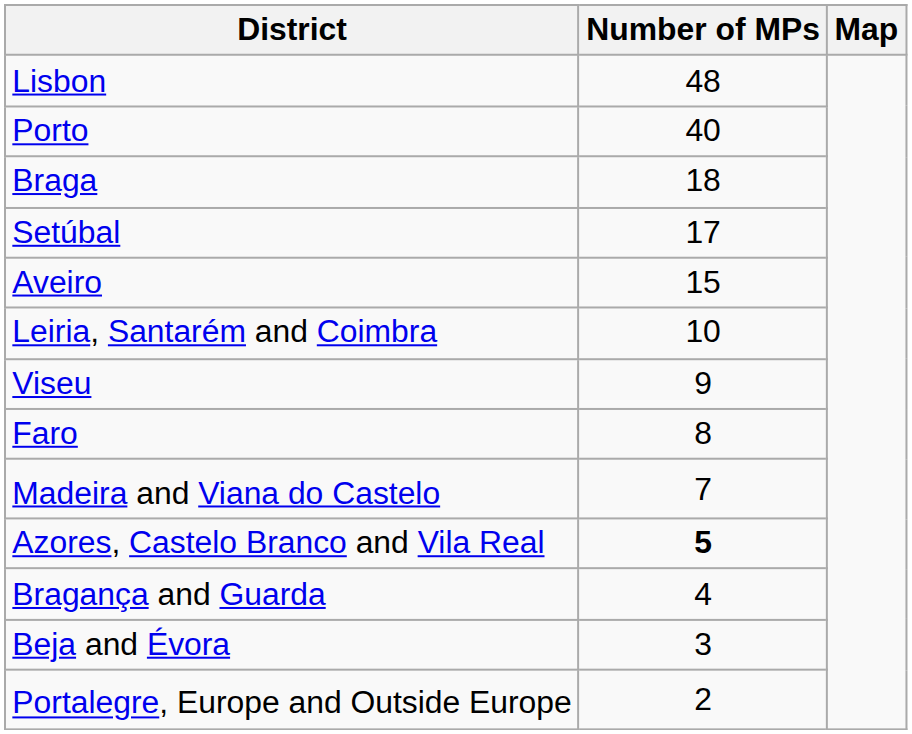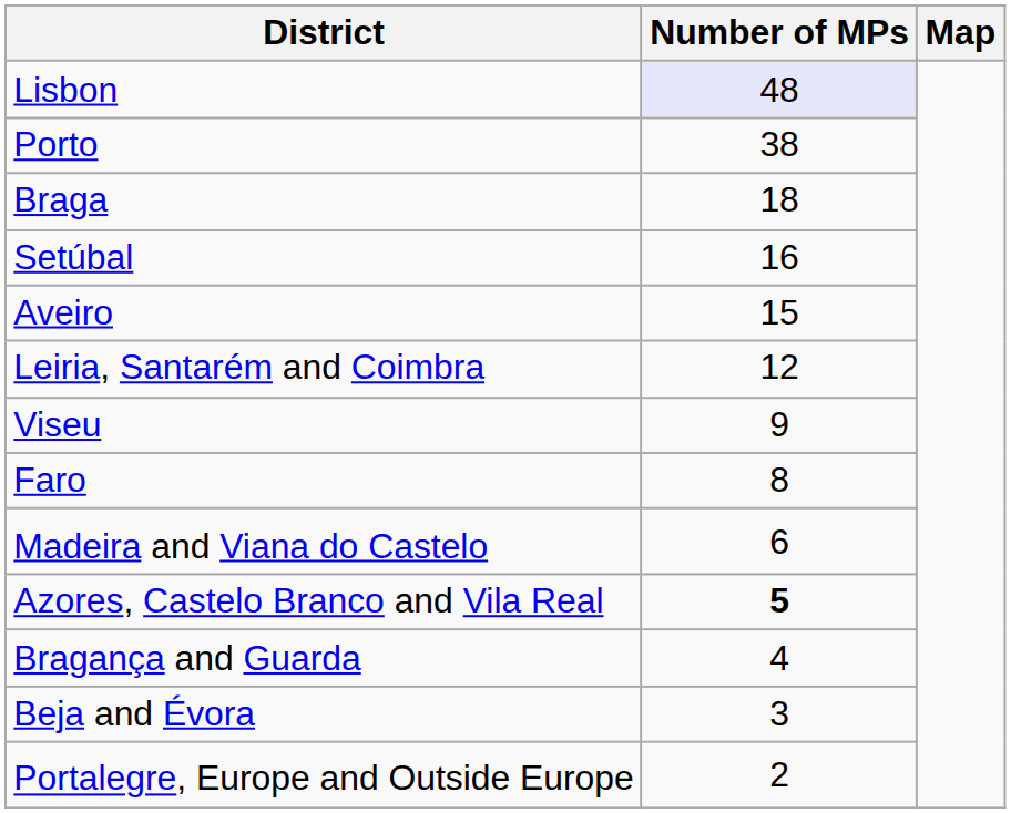Lisbon | Number of MPs: no background -> lavender background
Porto | Number of MPs: 40 -> 38
Setúbal | Number of MPs: 17 -> 16
Leiria, Santarém and Coimbra | Number of MPs: 10 -> 12
Madeira and Viana do Castelo | Number of MPs: 7 -> 6
